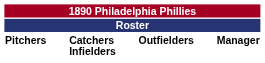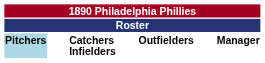Pitchers | column 1: no background -> lightblue background
